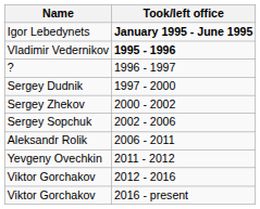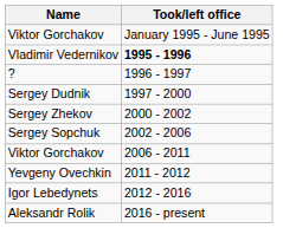row 2 | Name: Igor Lebedynets -> Viktor Gorchakov
row 2 | Took/left office: bold -> normal
row 8 | Name: Aleksandr Rolik -> Viktor Gorchakov
row 10 | Name: Viktor Gorchakov -> Igor Lebedynets
row 11 | Name: Viktor Gorchakov -> Aleksandr Rolik
